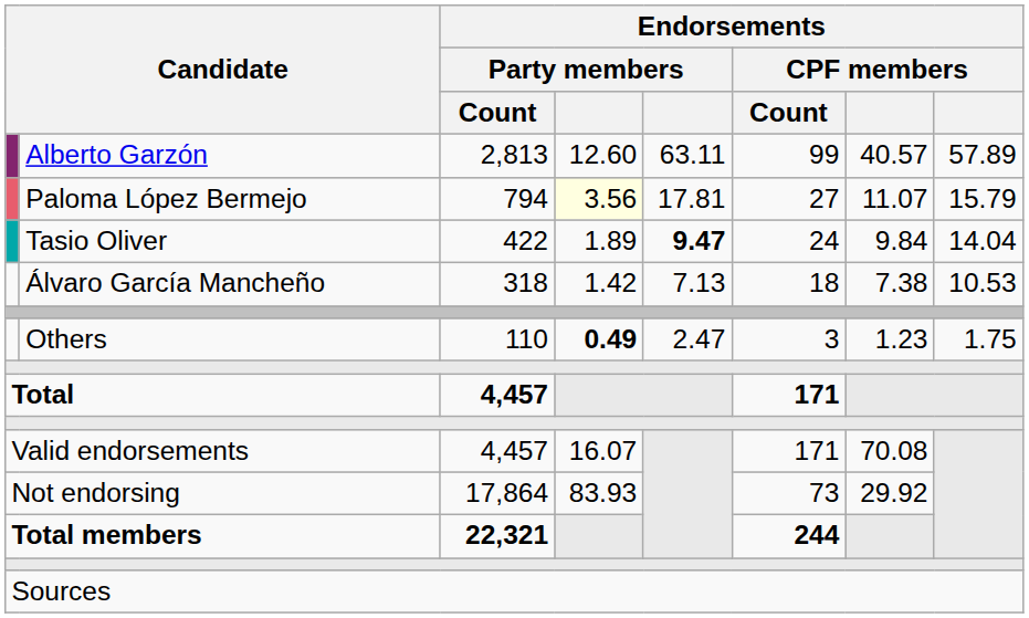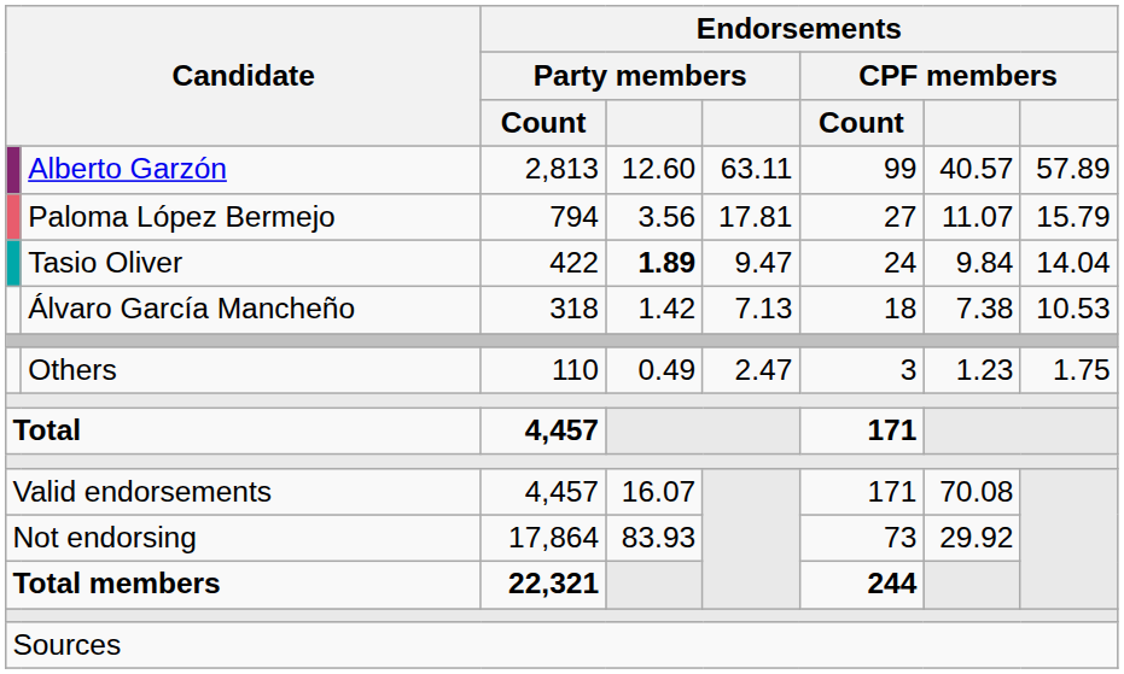Paloma López Bermejo | column 4: lightyellow background -> no background
Tasio Oliver | column 4: normal -> bold
Tasio Oliver | column 5: bold -> normal
Others | column 4: bold -> normal
